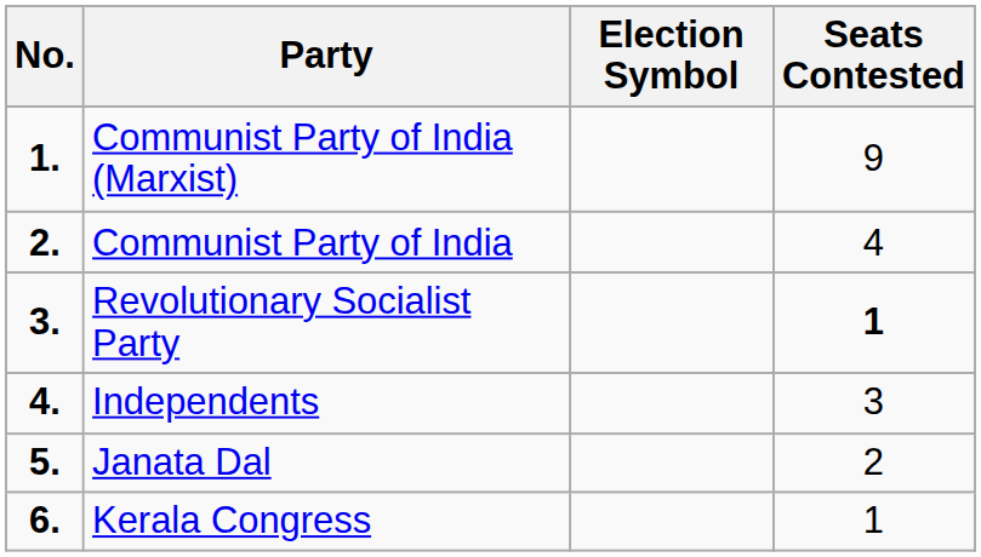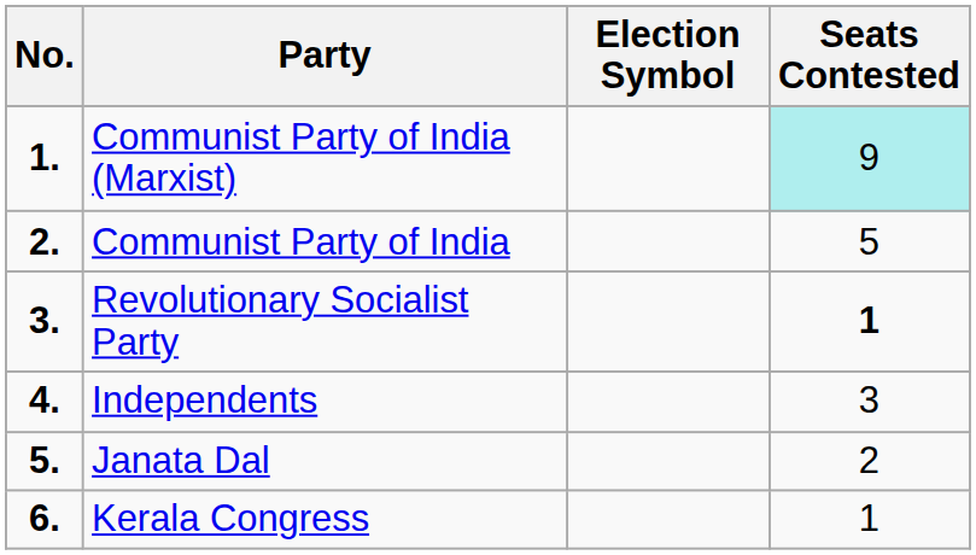Communist Party of India (Marxist) | Seats Contested: no background -> paleturquoise background
Communist Party of India | Seats Contested: 4 -> 5
